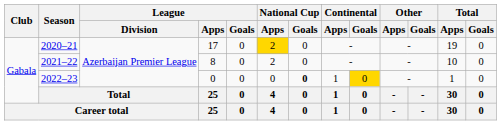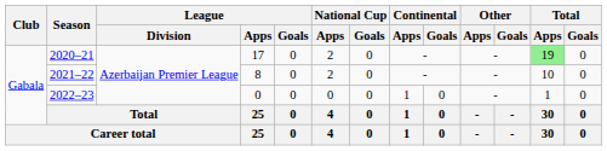2020–21 | National Cup / Apps: gold background -> no background
2020–21 | Total / Apps: no background -> lightgreen background
2022–23 | National Cup / Goals: bold -> normal
2022–23 | Continental / Goals: gold background -> no background
